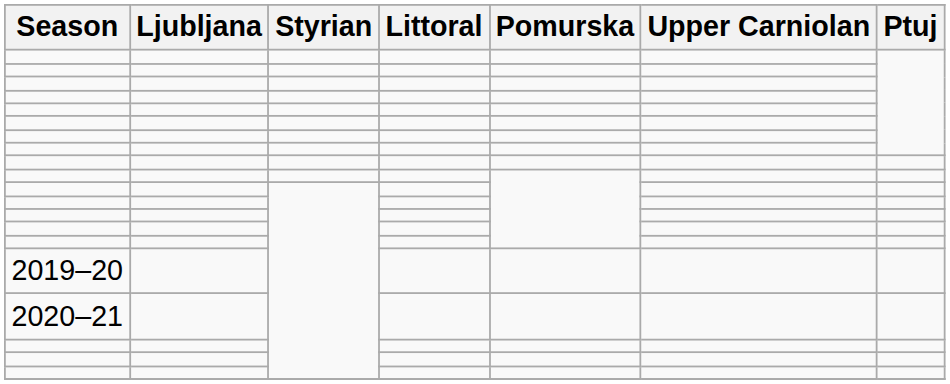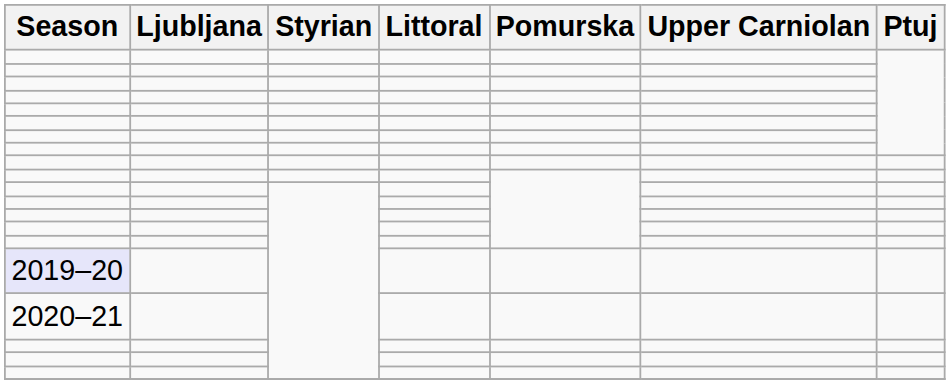2019–20 | Season: no background -> lavender background
